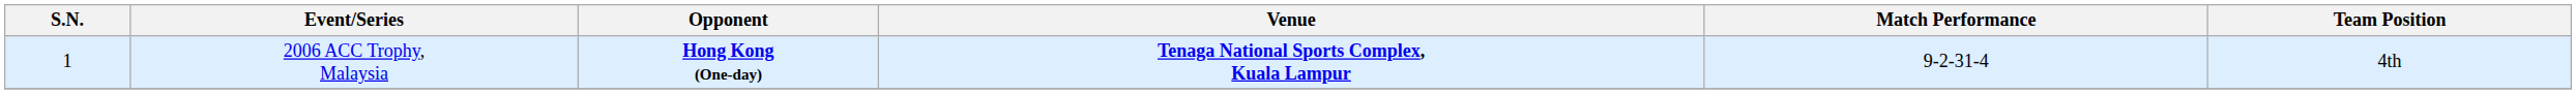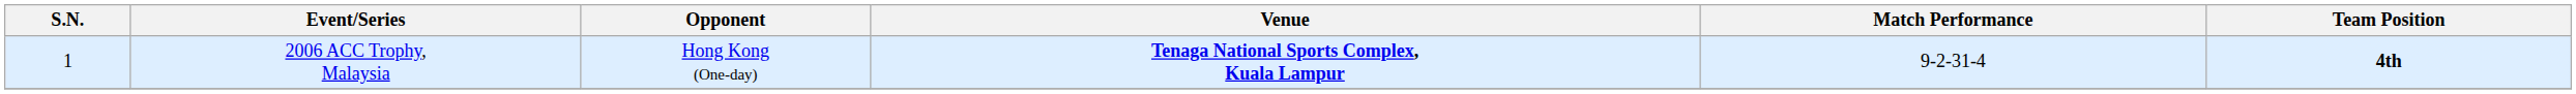2006 ACC Trophy, Malaysia | Opponent: bold -> normal
2006 ACC Trophy, Malaysia | Team Position: normal -> bold
